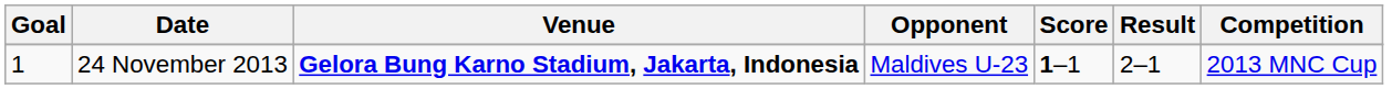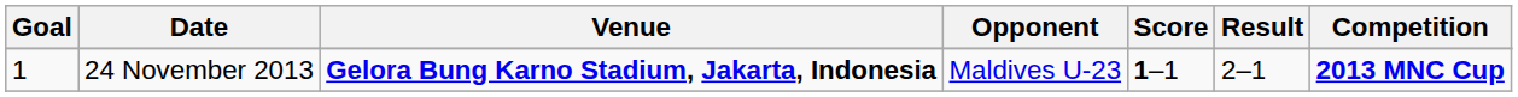24 November 2013 | Competition: normal -> bold
